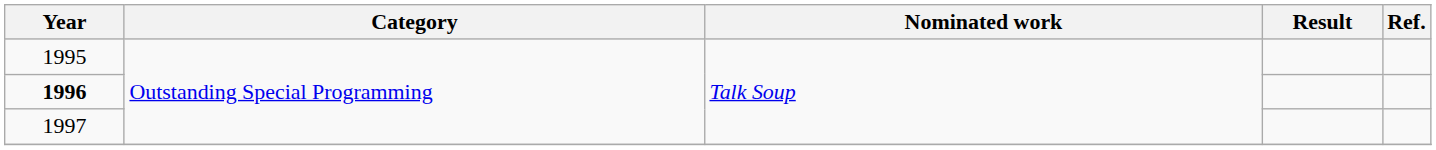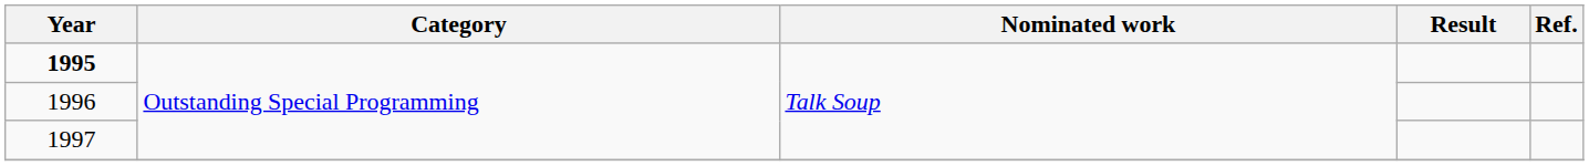1995 | Year: normal -> bold
1996 | Year: bold -> normal
